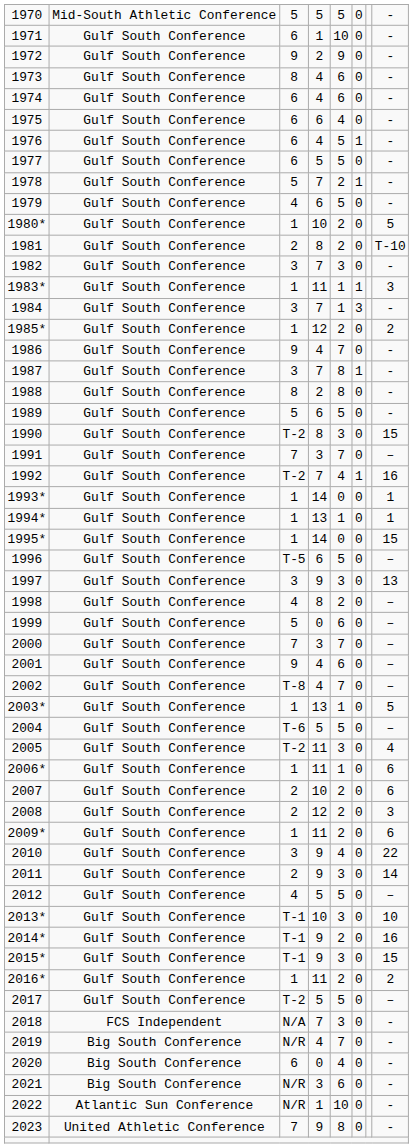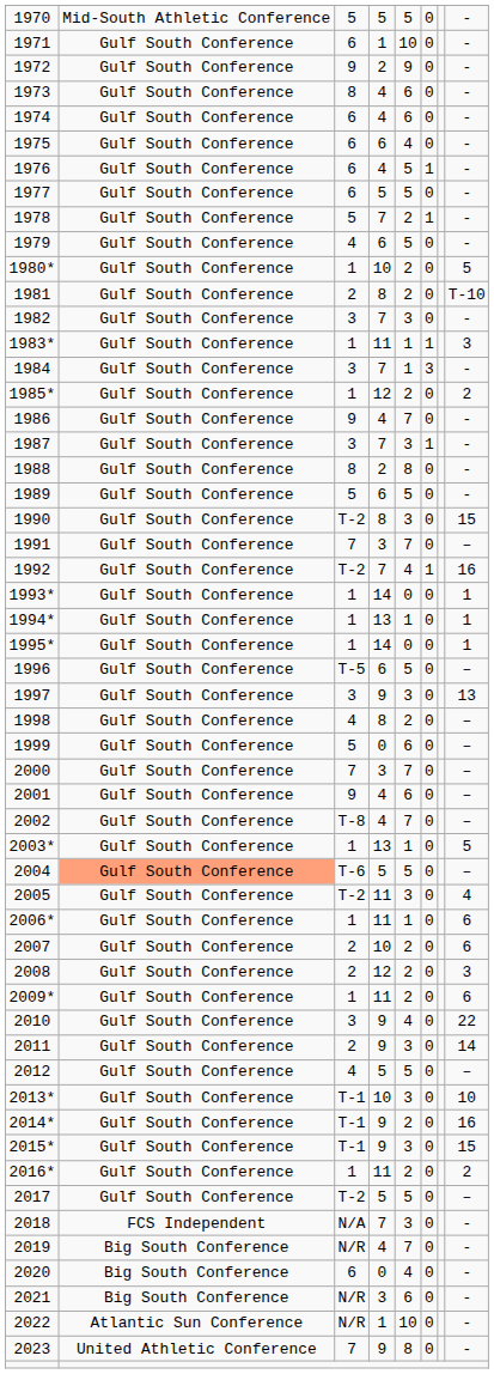1987 | column 5: 8 -> 3
1995* | column 8: 15 -> 1
2004 | column 2: no background -> lightsalmon background
